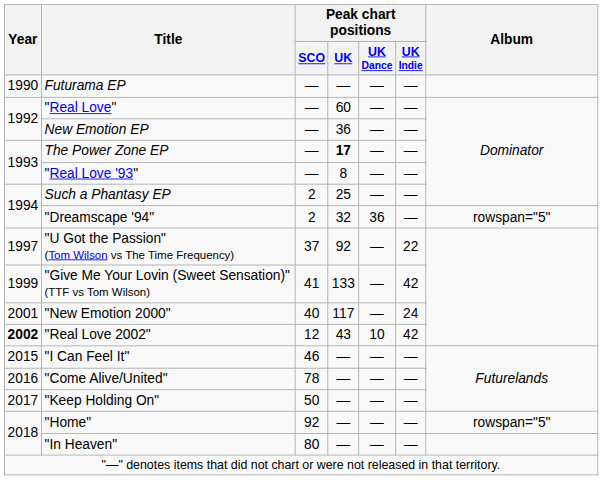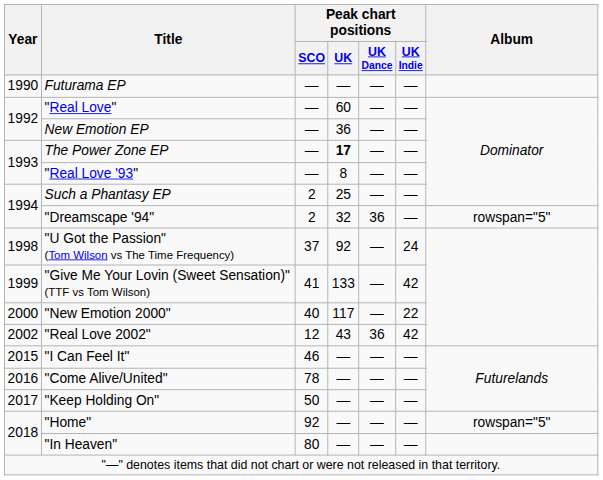"U Got the Passion" (Tom Wilson vs The Time Frequency) | Year: 1997 -> 1998
"U Got the Passion" (Tom Wilson vs The Time Frequency) | Peak chart positions / UK Indie: 22 -> 24
"New Emotion 2000" | Year: 2001 -> 2000
"New Emotion 2000" | Peak chart positions / UK Indie: 24 -> 22
"Real Love 2002" | Year: bold -> normal
"Real Love 2002" | Peak chart positions / UK Dance: 10 -> 36
